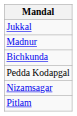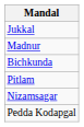row 5 | column 1: Pedda Kodapgal -> Pitlam
row 7 | column 1: Pitlam -> Pedda Kodapgal
